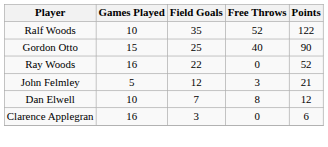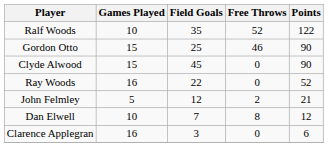Gordon Otto | Free Throws: 40 -> 46
+ row: Clyde Alwood | 15 | 45 | 0 | 90
John Felmley | Free Throws: 3 -> 2
